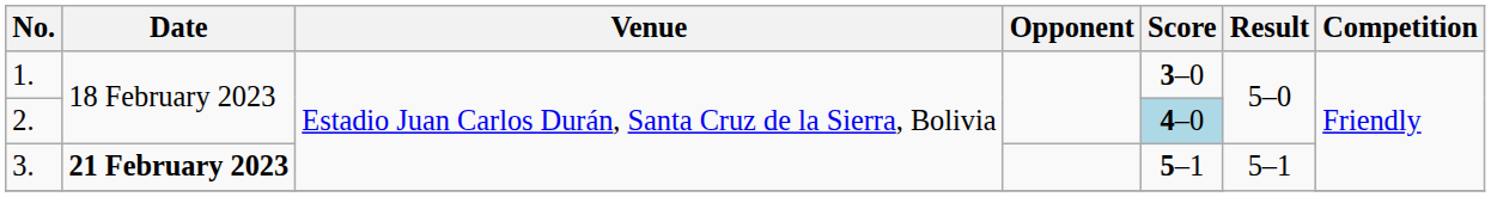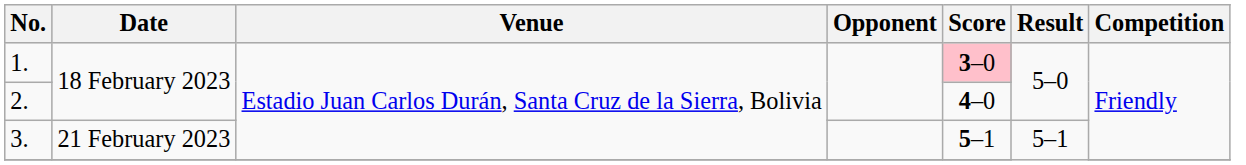1. | Score: no background -> pink background
2. | Score: lightblue background -> no background
3. | Date: bold -> normal
